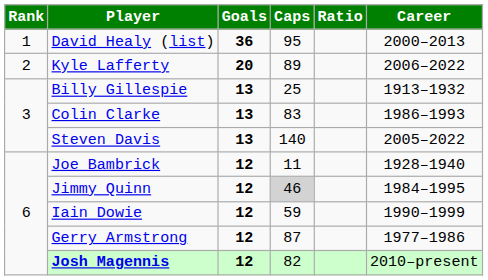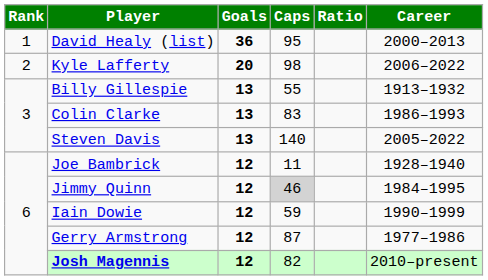Kyle Lafferty | Caps: 89 -> 98
Billy Gillespie | Caps: 25 -> 55
